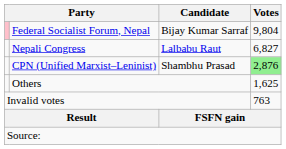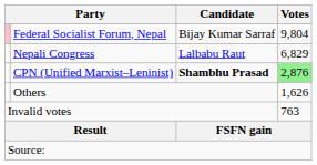Nepali Congress | Votes: 6,827 -> 6,829
CPN (Unified Marxist–Leninist) | Candidate: normal -> bold
Others | Votes: 1,625 -> 1,626
